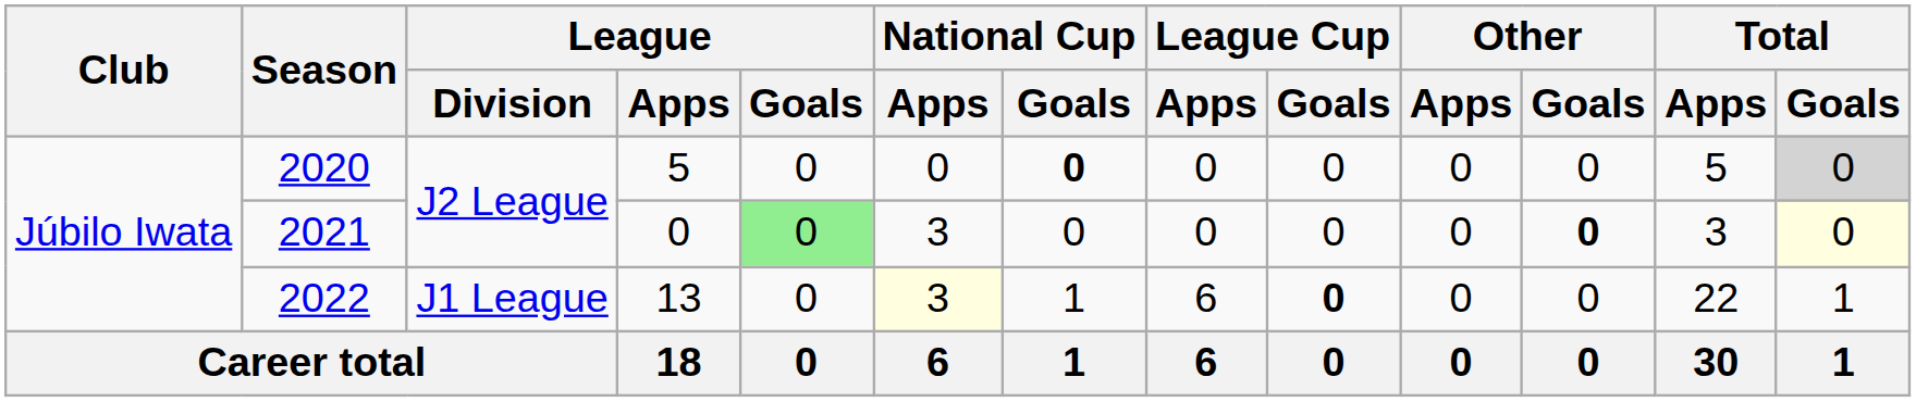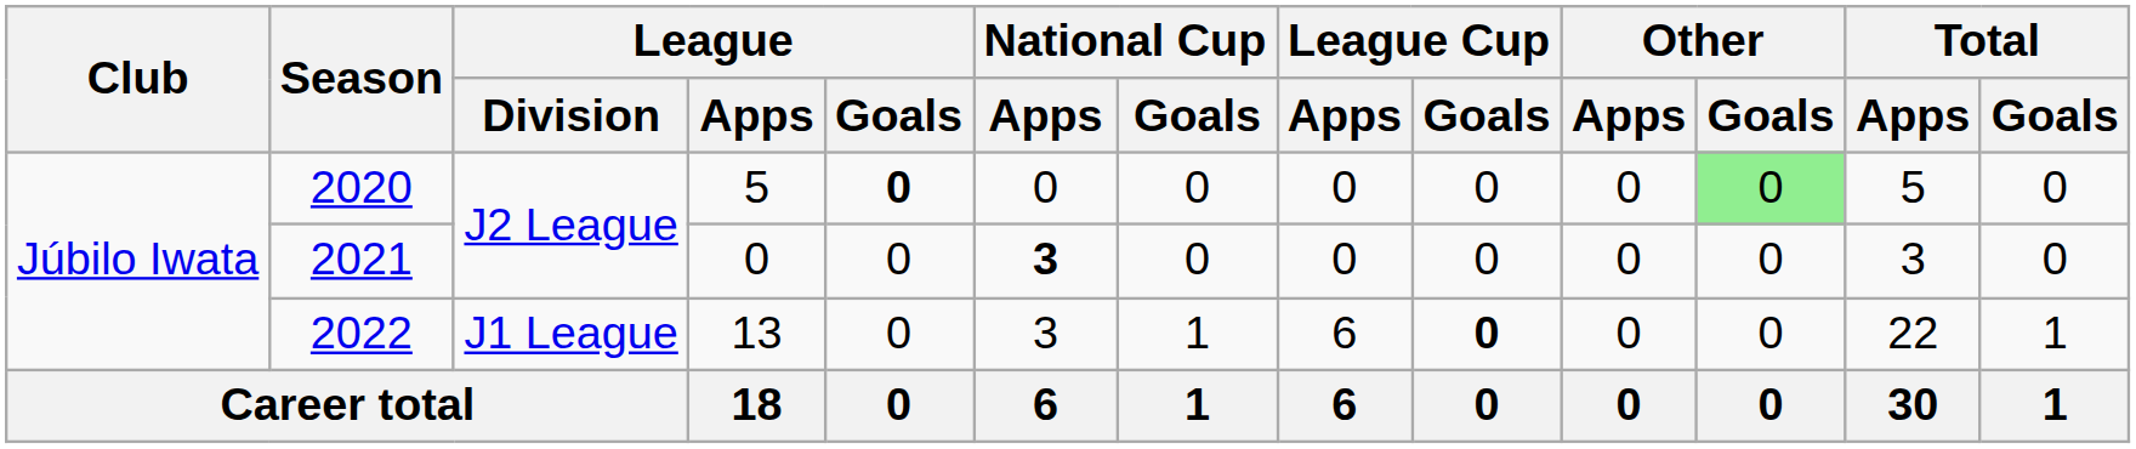2020 | League / Goals: normal -> bold
2020 | National Cup / Goals: bold -> normal
2020 | Other / Goals: no background -> lightgreen background
2020 | Total / Goals: lightgrey background -> no background
2021 | League / Goals: lightgreen background -> no background
2021 | National Cup / Apps: normal -> bold
2021 | Other / Goals: bold -> normal
2021 | Total / Goals: lightyellow background -> no background
2022 | National Cup / Apps: lightyellow background -> no background
